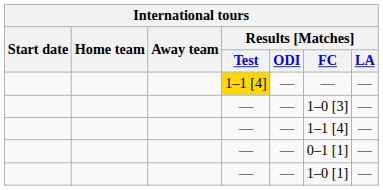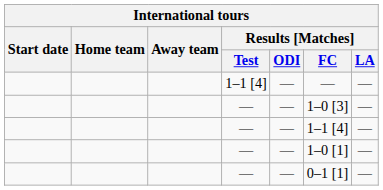row 4 | Results [Matches] / Test: gold background -> no background
row 7 | Results [Matches] / FC: 0–1 [1] -> 1–0 [1]
row 8 | Results [Matches] / FC: 1–0 [1] -> 0–1 [1]
